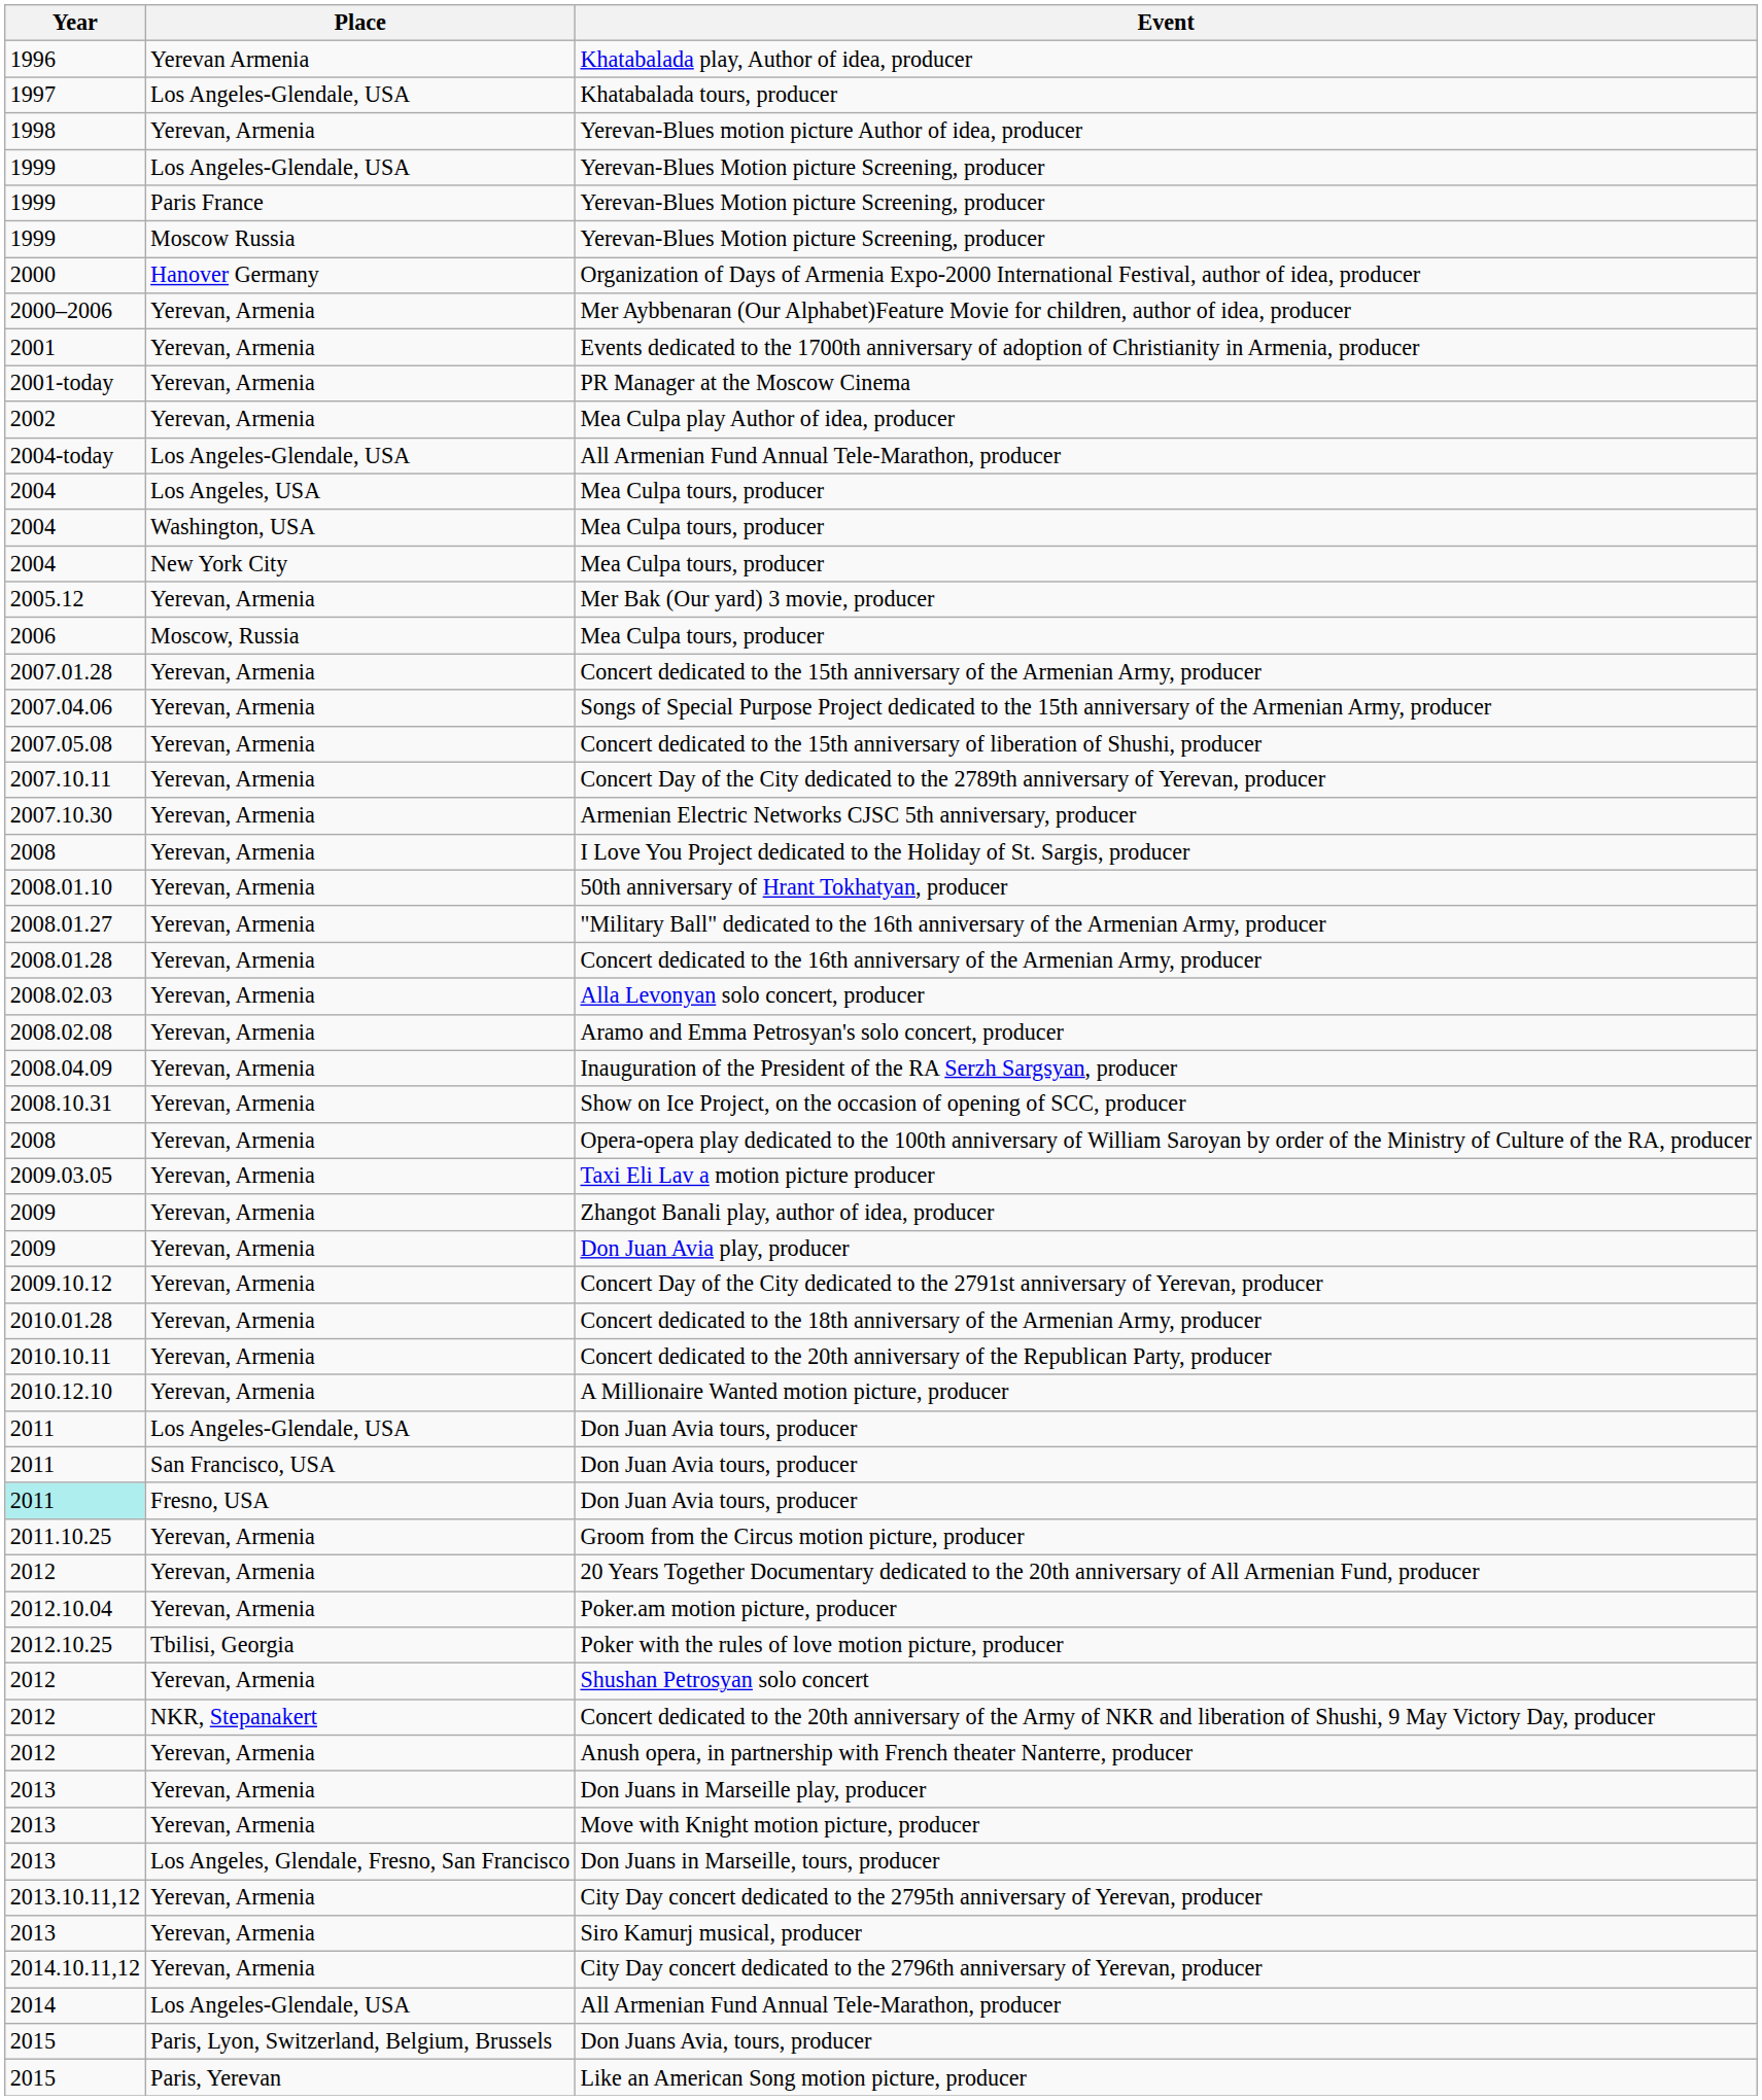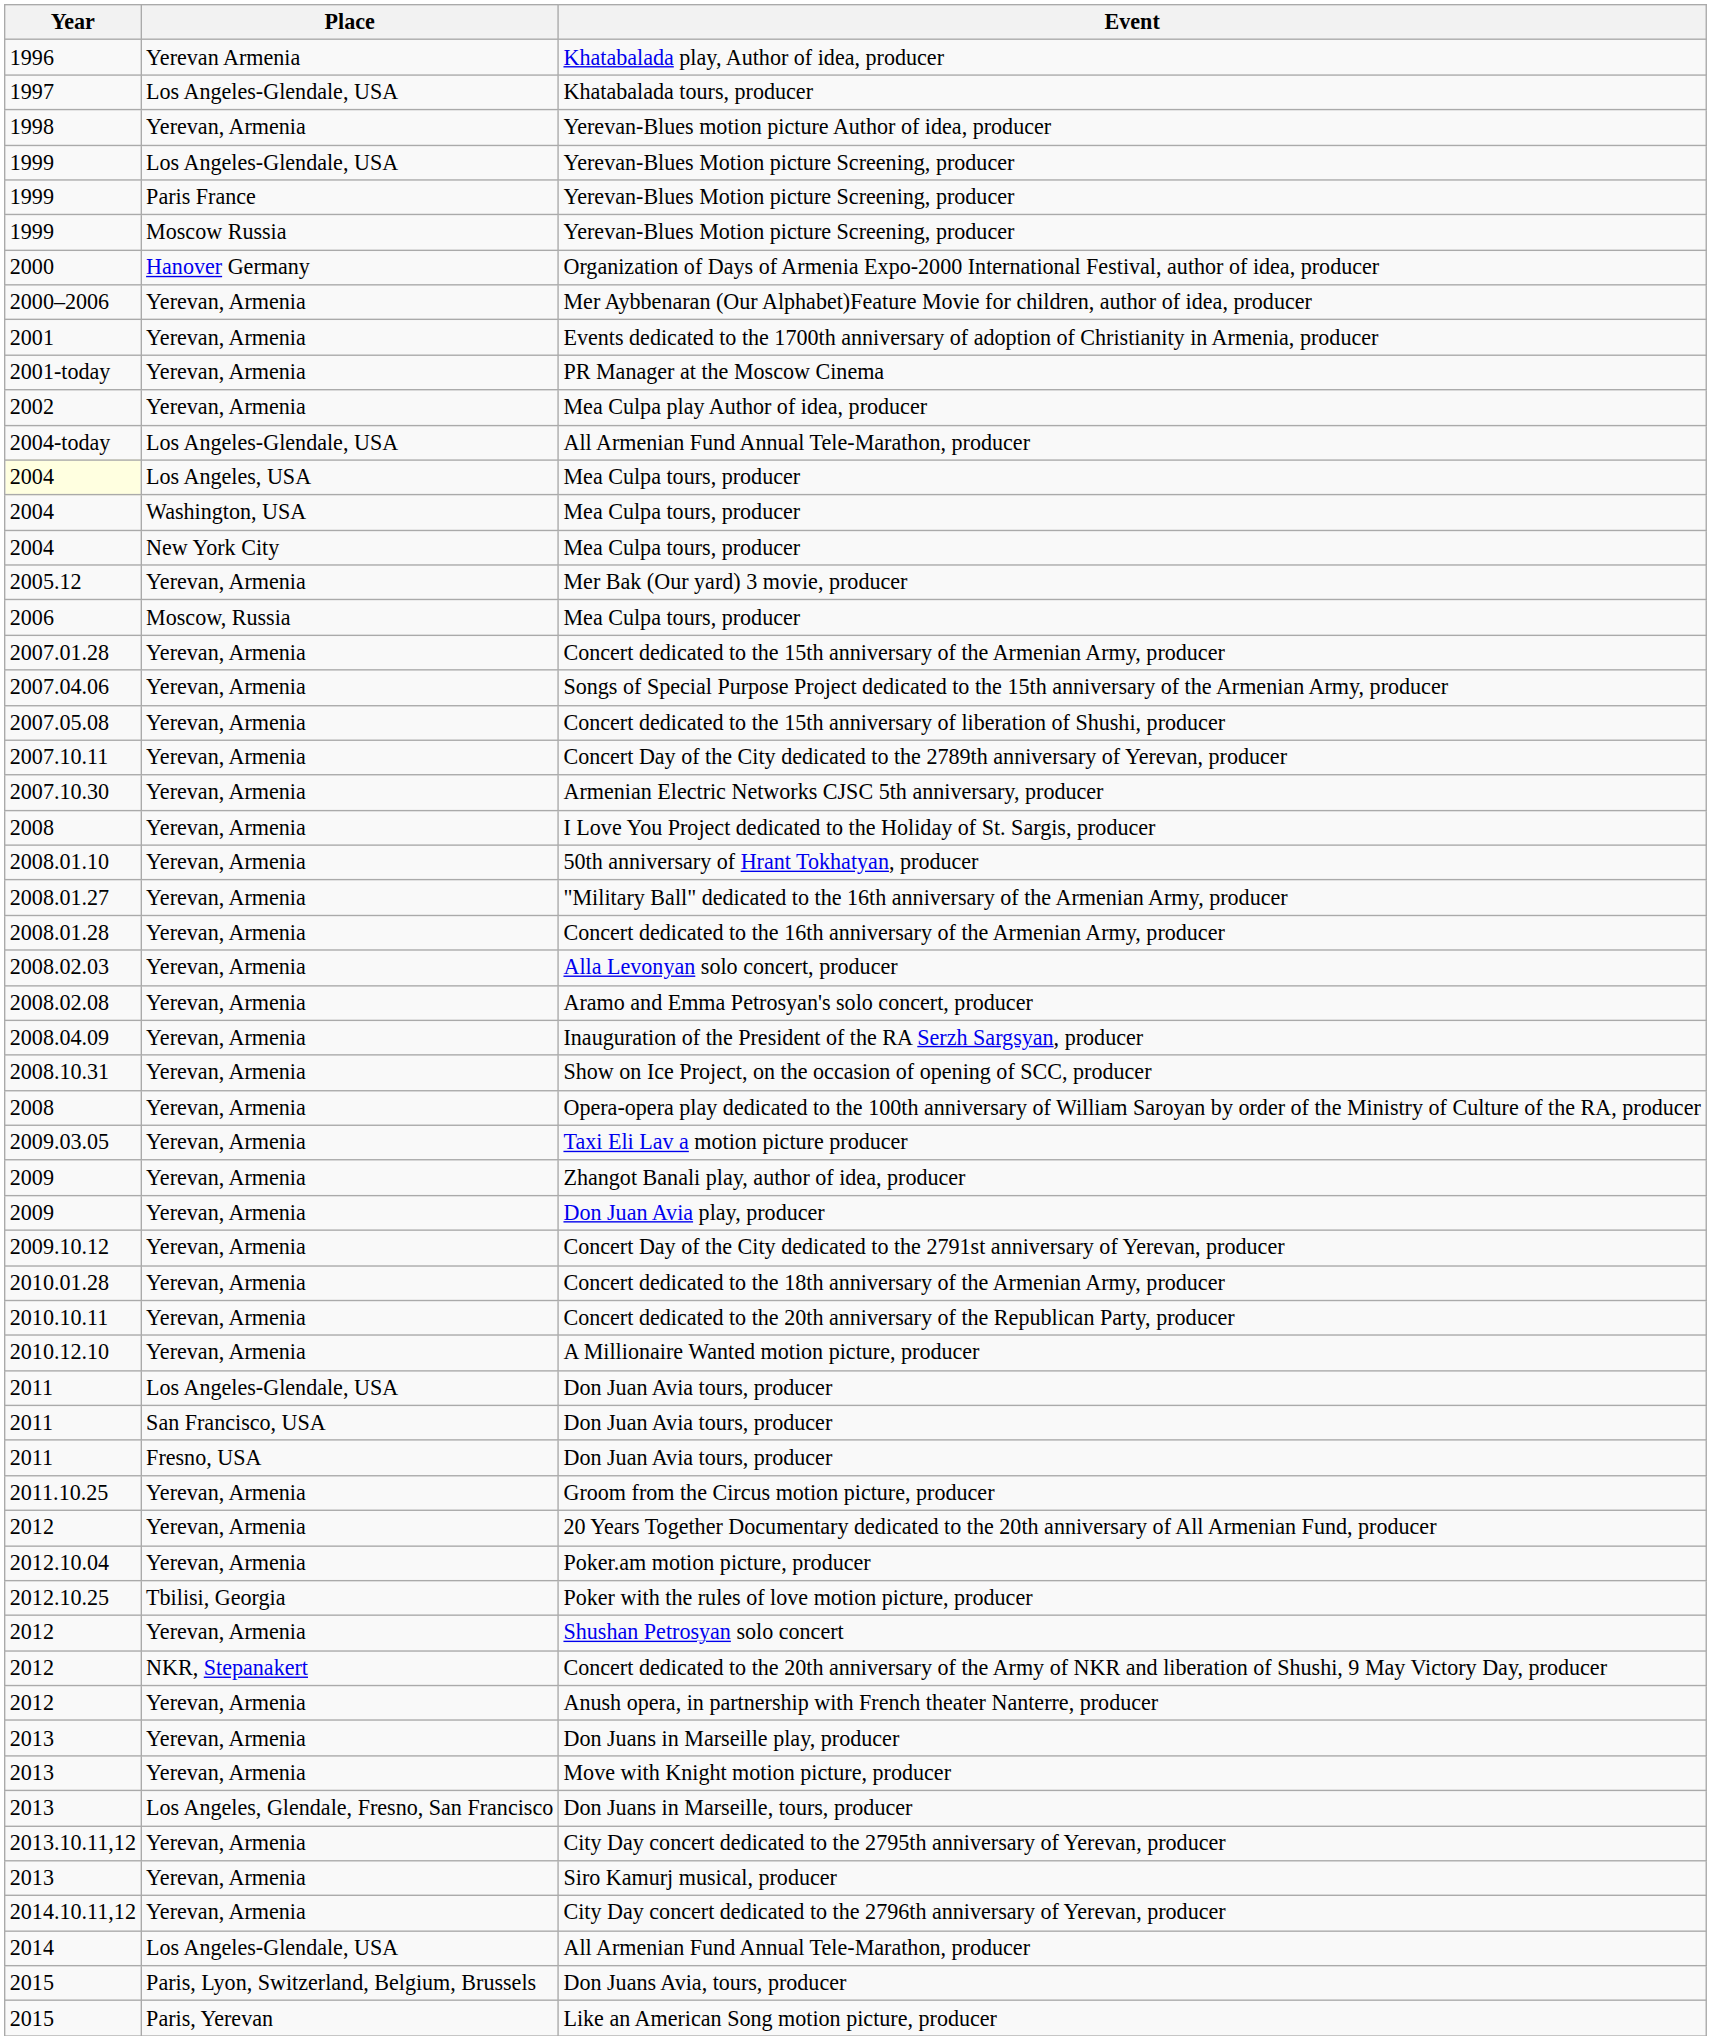Los Angeles, USA / Mea Culpa tours, producer | Year: no background -> lightyellow background
Fresno, USA / Don Juan Avia tours, producer | Year: paleturquoise background -> no background
